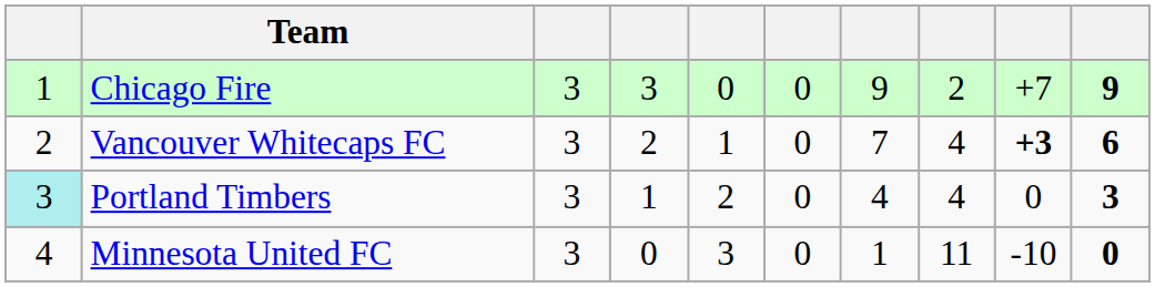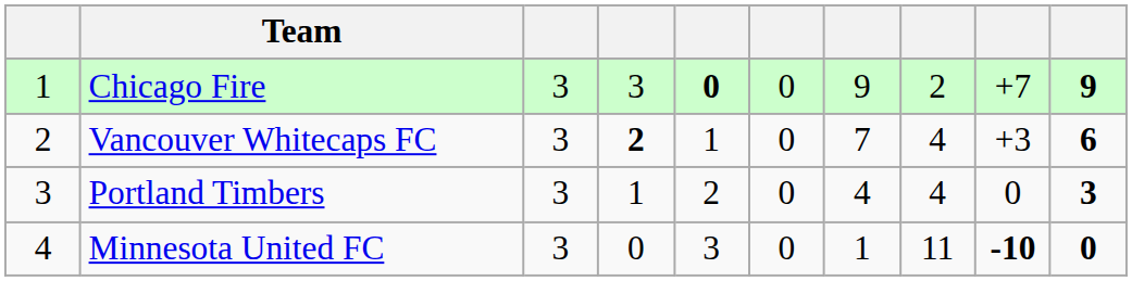Chicago Fire | column 5: normal -> bold
Vancouver Whitecaps FC | column 4: normal -> bold
Vancouver Whitecaps FC | column 9: bold -> normal
Portland Timbers | column 1: paleturquoise background -> no background
Minnesota United FC | column 9: normal -> bold
